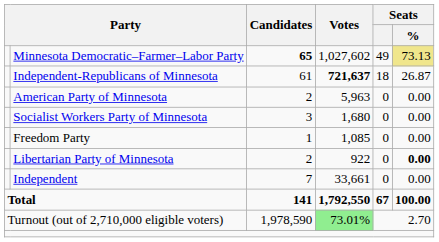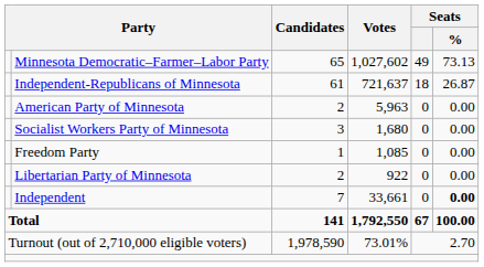Minnesota Democratic–Farmer–Labor Party | Candidates: bold -> normal
Minnesota Democratic–Farmer–Labor Party | Seats / %: khaki background -> no background
Independent-Republicans of Minnesota | Votes: bold -> normal
Libertarian Party of Minnesota | Seats / %: bold -> normal
Independent | Seats / %: normal -> bold
Turnout (out of 2,710,000 eligible voters) | Votes: lightgreen background -> no background
